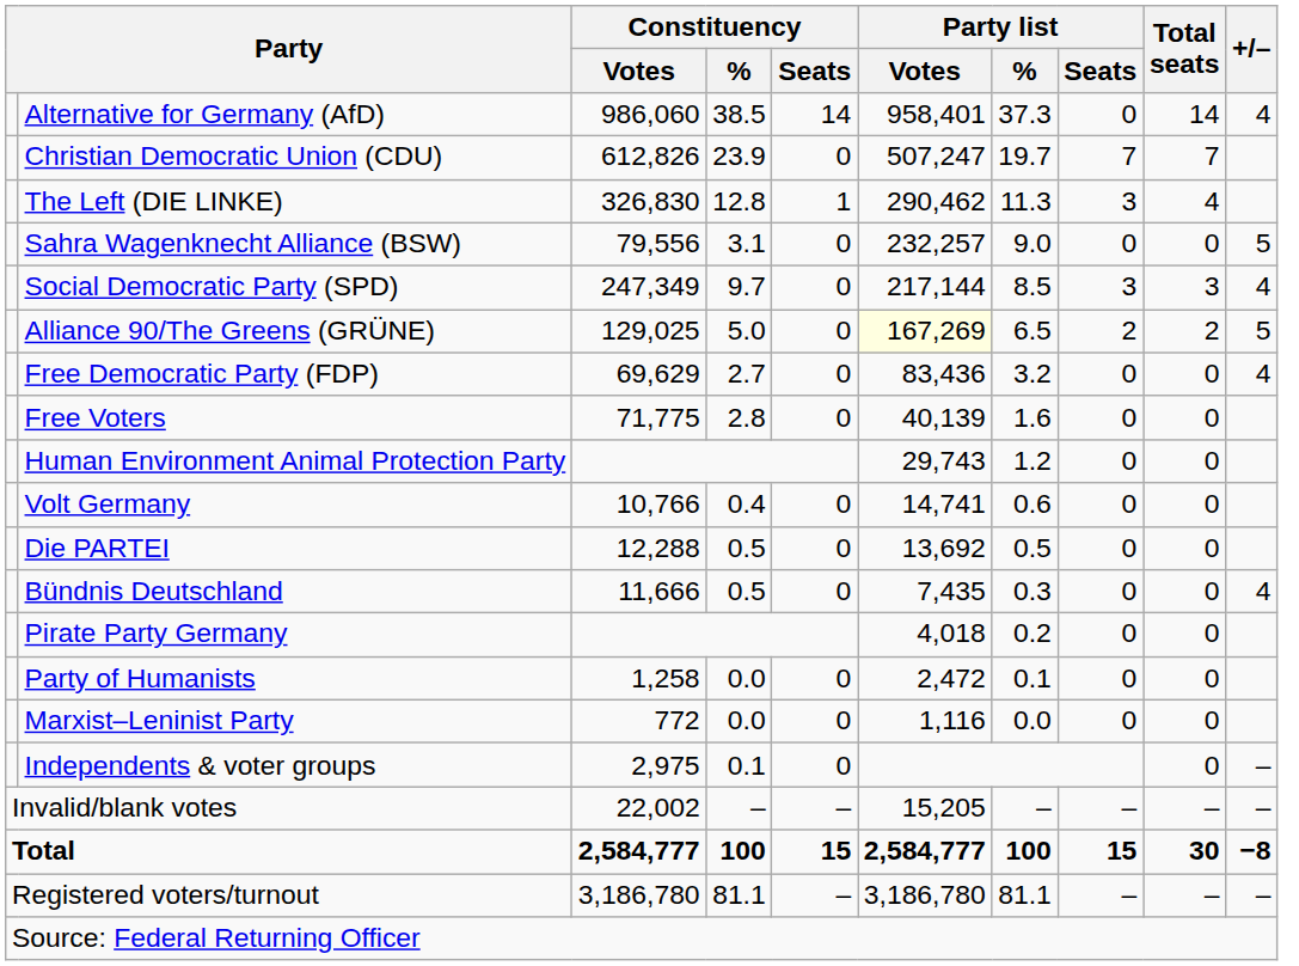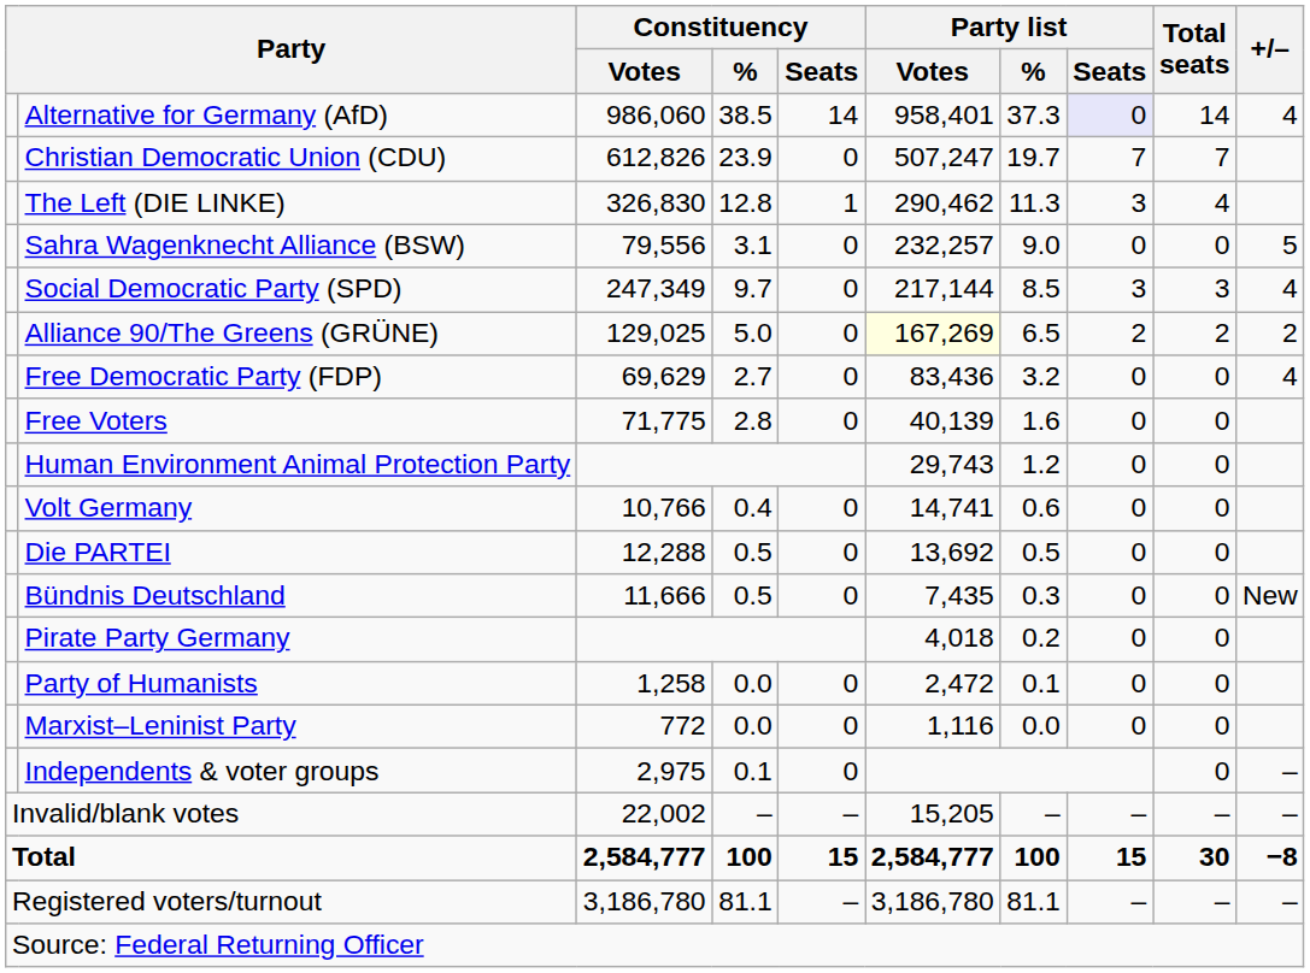Alternative for Germany (AfD) | Party list / Seats: no background -> lavender background
Alliance 90/The Greens (GRÜNE) | +/–: 5 -> 2
Bündnis Deutschland | +/–: 4 -> New
